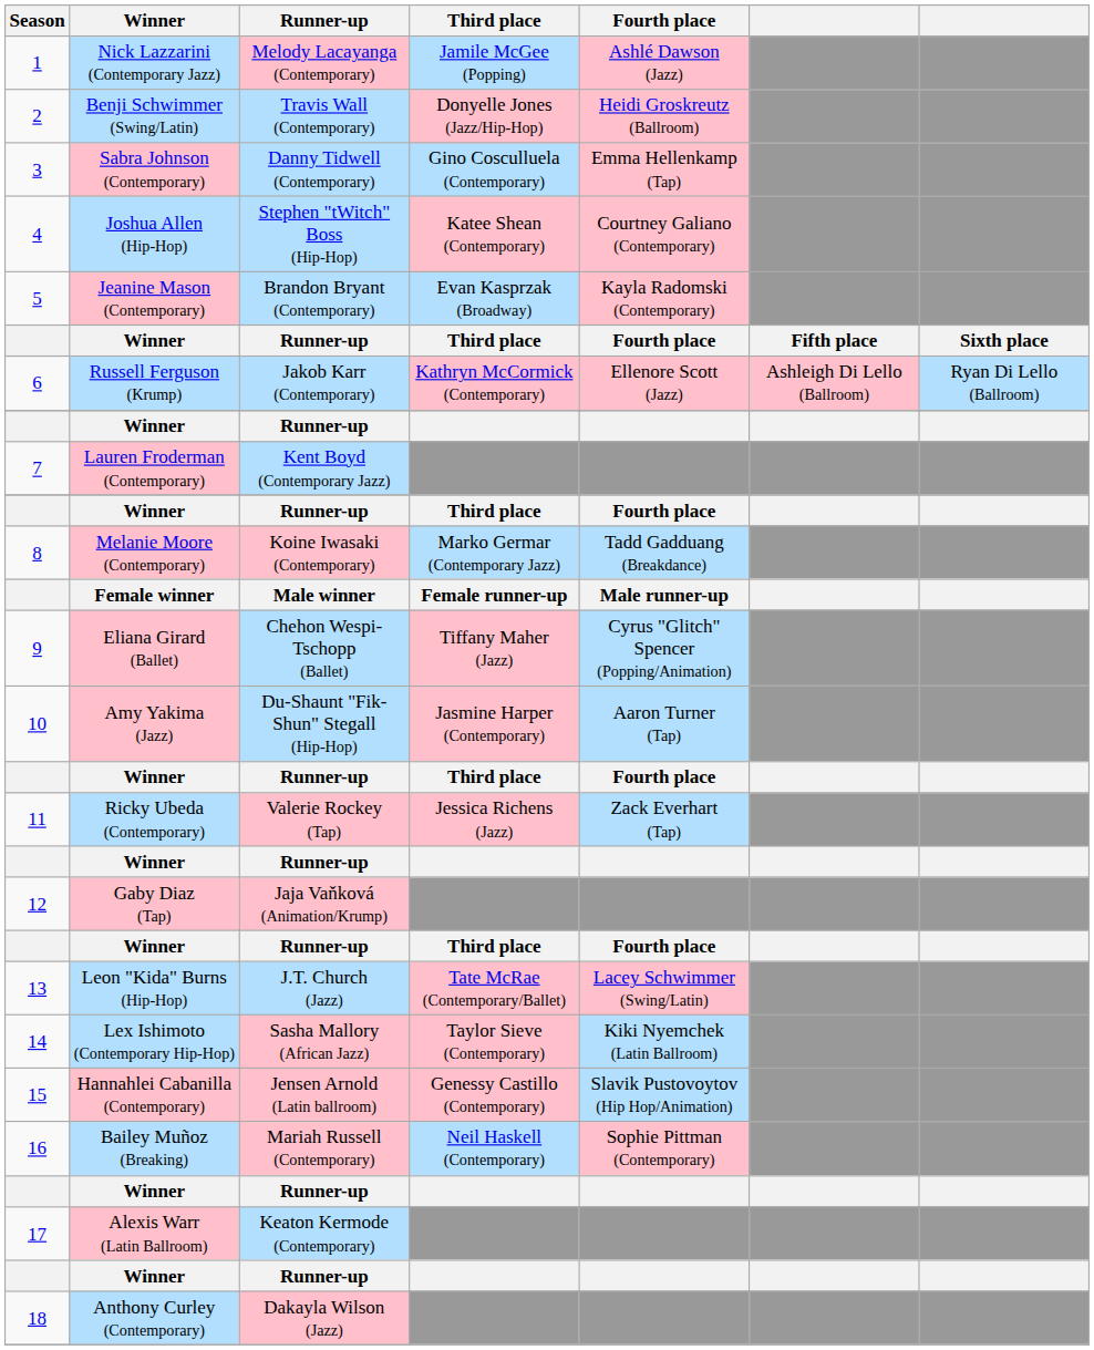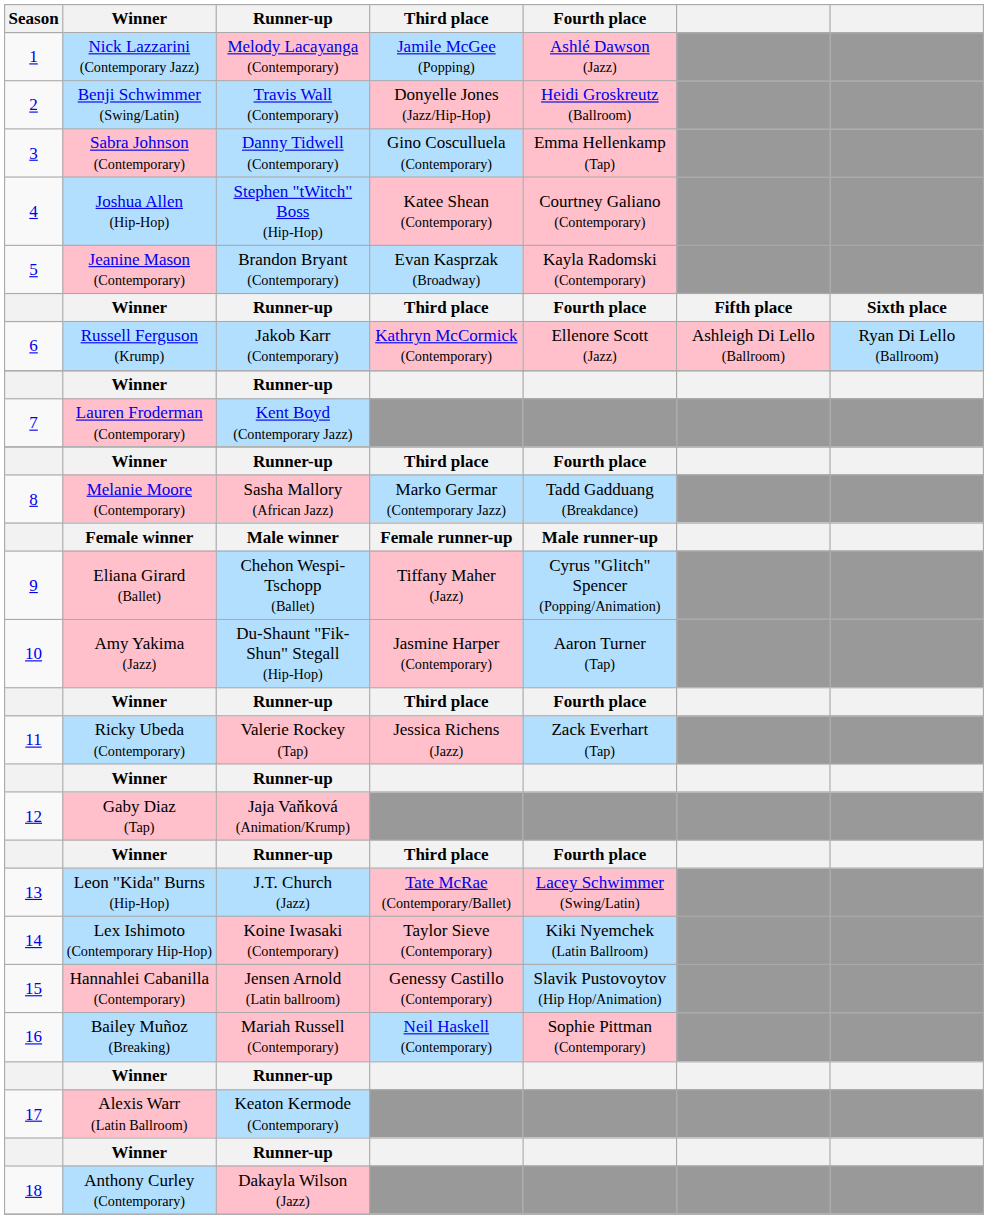Melanie Moore (Contemporary) | Runner-up: Koine Iwasaki (Contemporary) -> Sasha Mallory (African Jazz)
Lex Ishimoto (Contemporary Hip-Hop) | Runner-up: Sasha Mallory (African Jazz) -> Koine Iwasaki (Contemporary)
